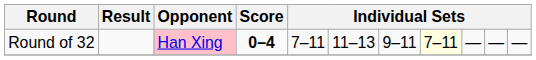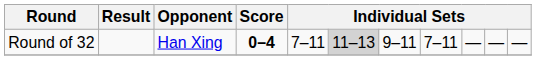Round of 32 | Opponent: pink background -> no background
Round of 32 | column 6: no background -> lightgrey background
Round of 32 | column 8: lightyellow background -> no background
